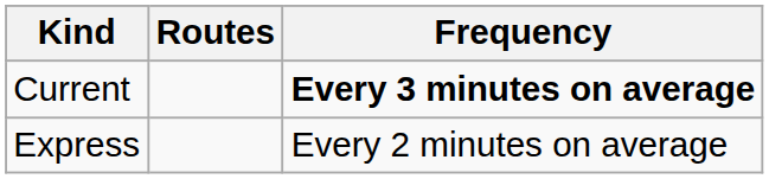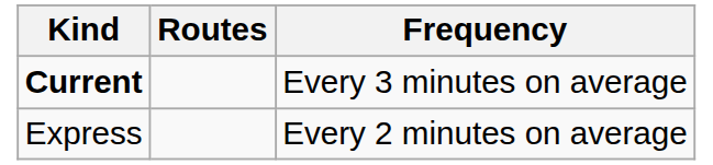row 2 | Kind: normal -> bold
row 2 | Frequency: bold -> normal
